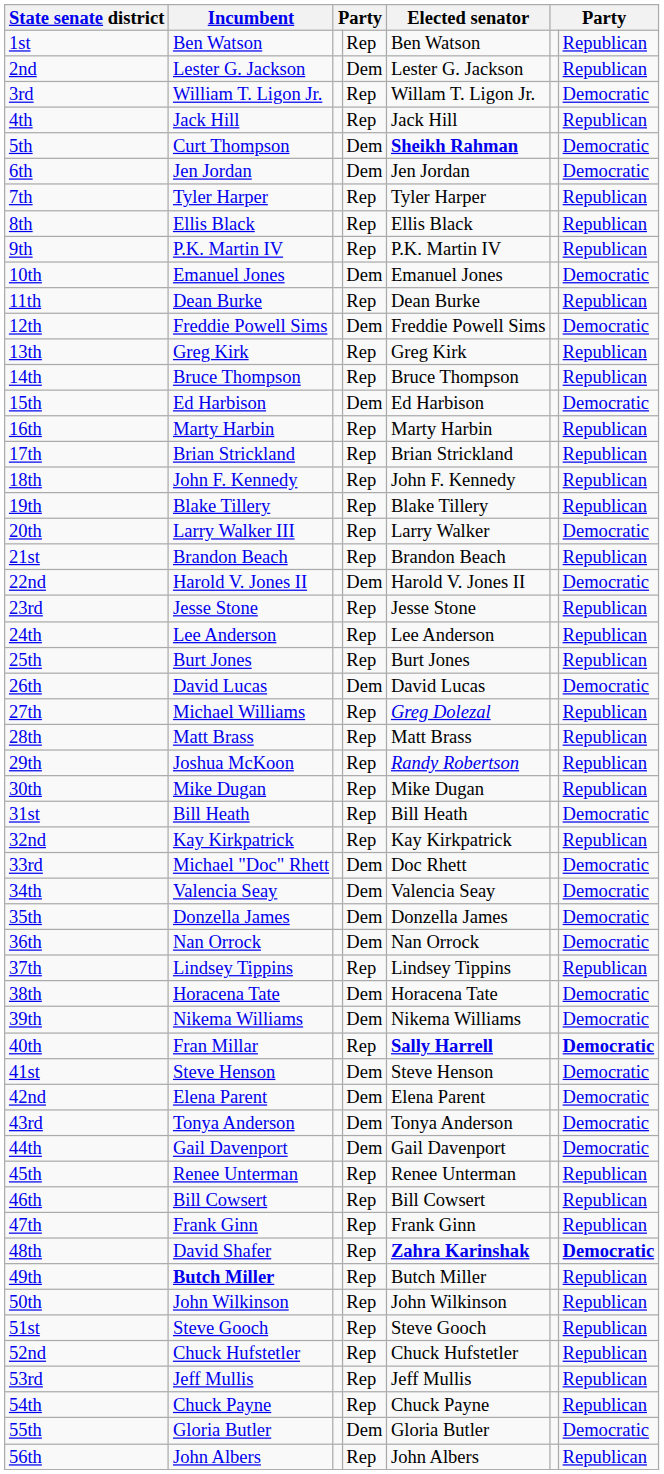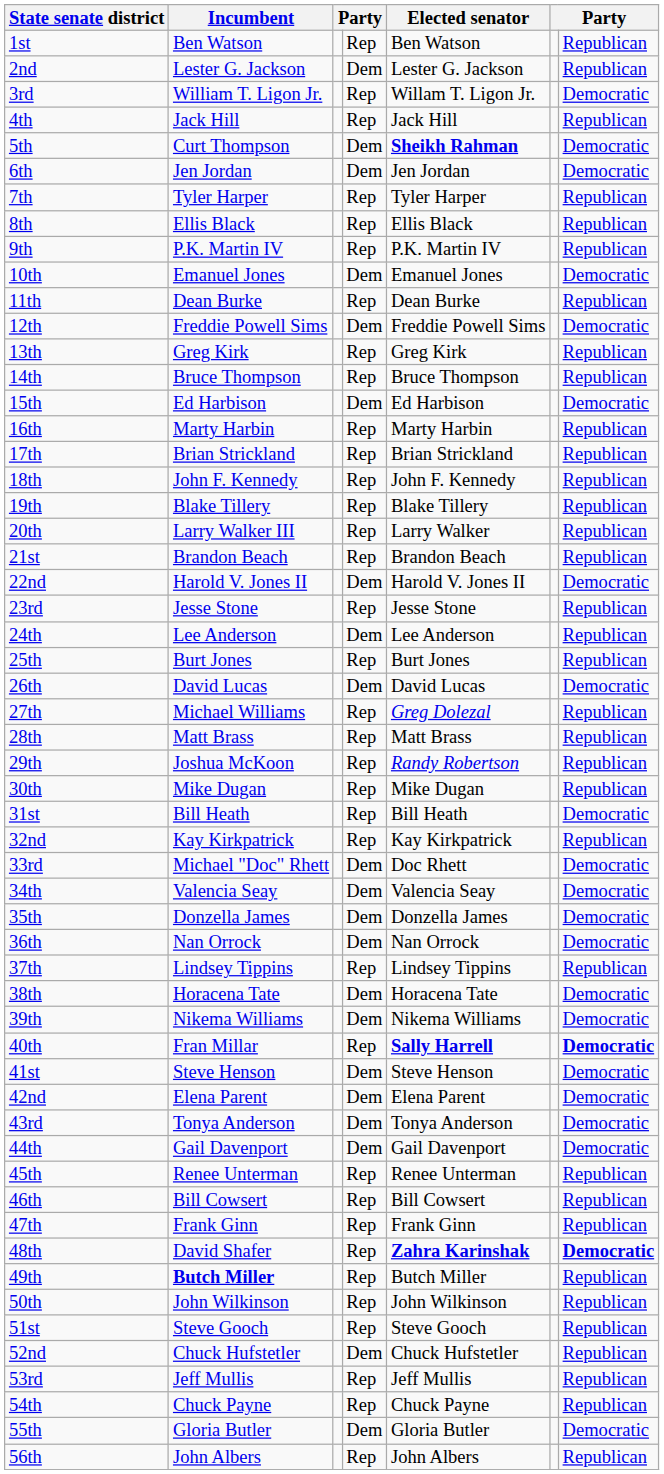20th | column 7: Democratic -> Republican
24th | column 4: Rep -> Dem
52nd | column 4: Rep -> Dem
